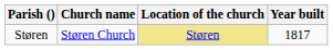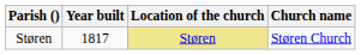columns swapped: Church name <-> Year built
